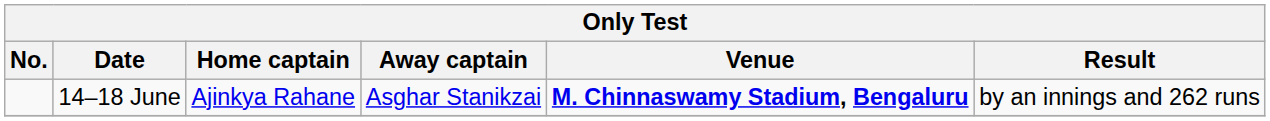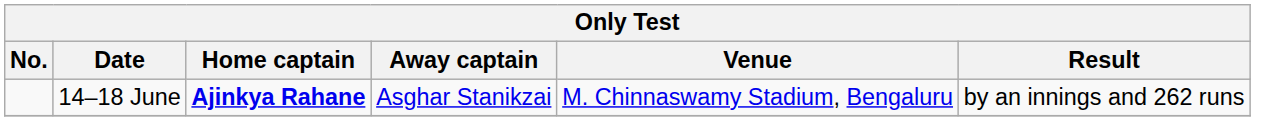14–18 June | Home captain: normal -> bold
14–18 June | Venue: bold -> normal
